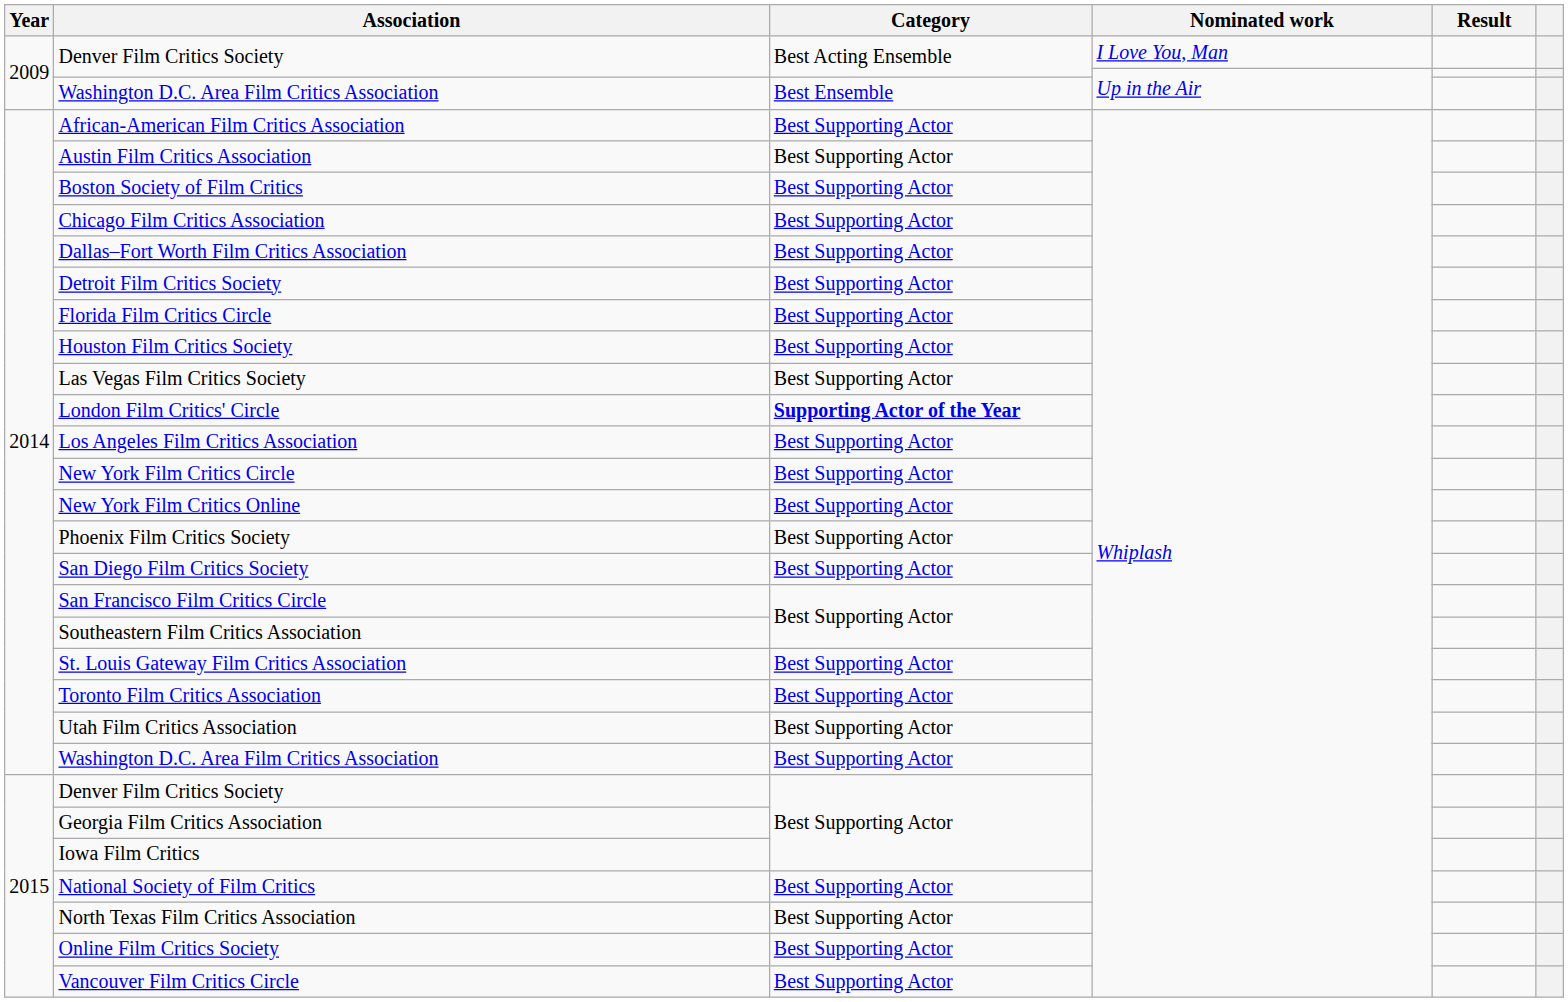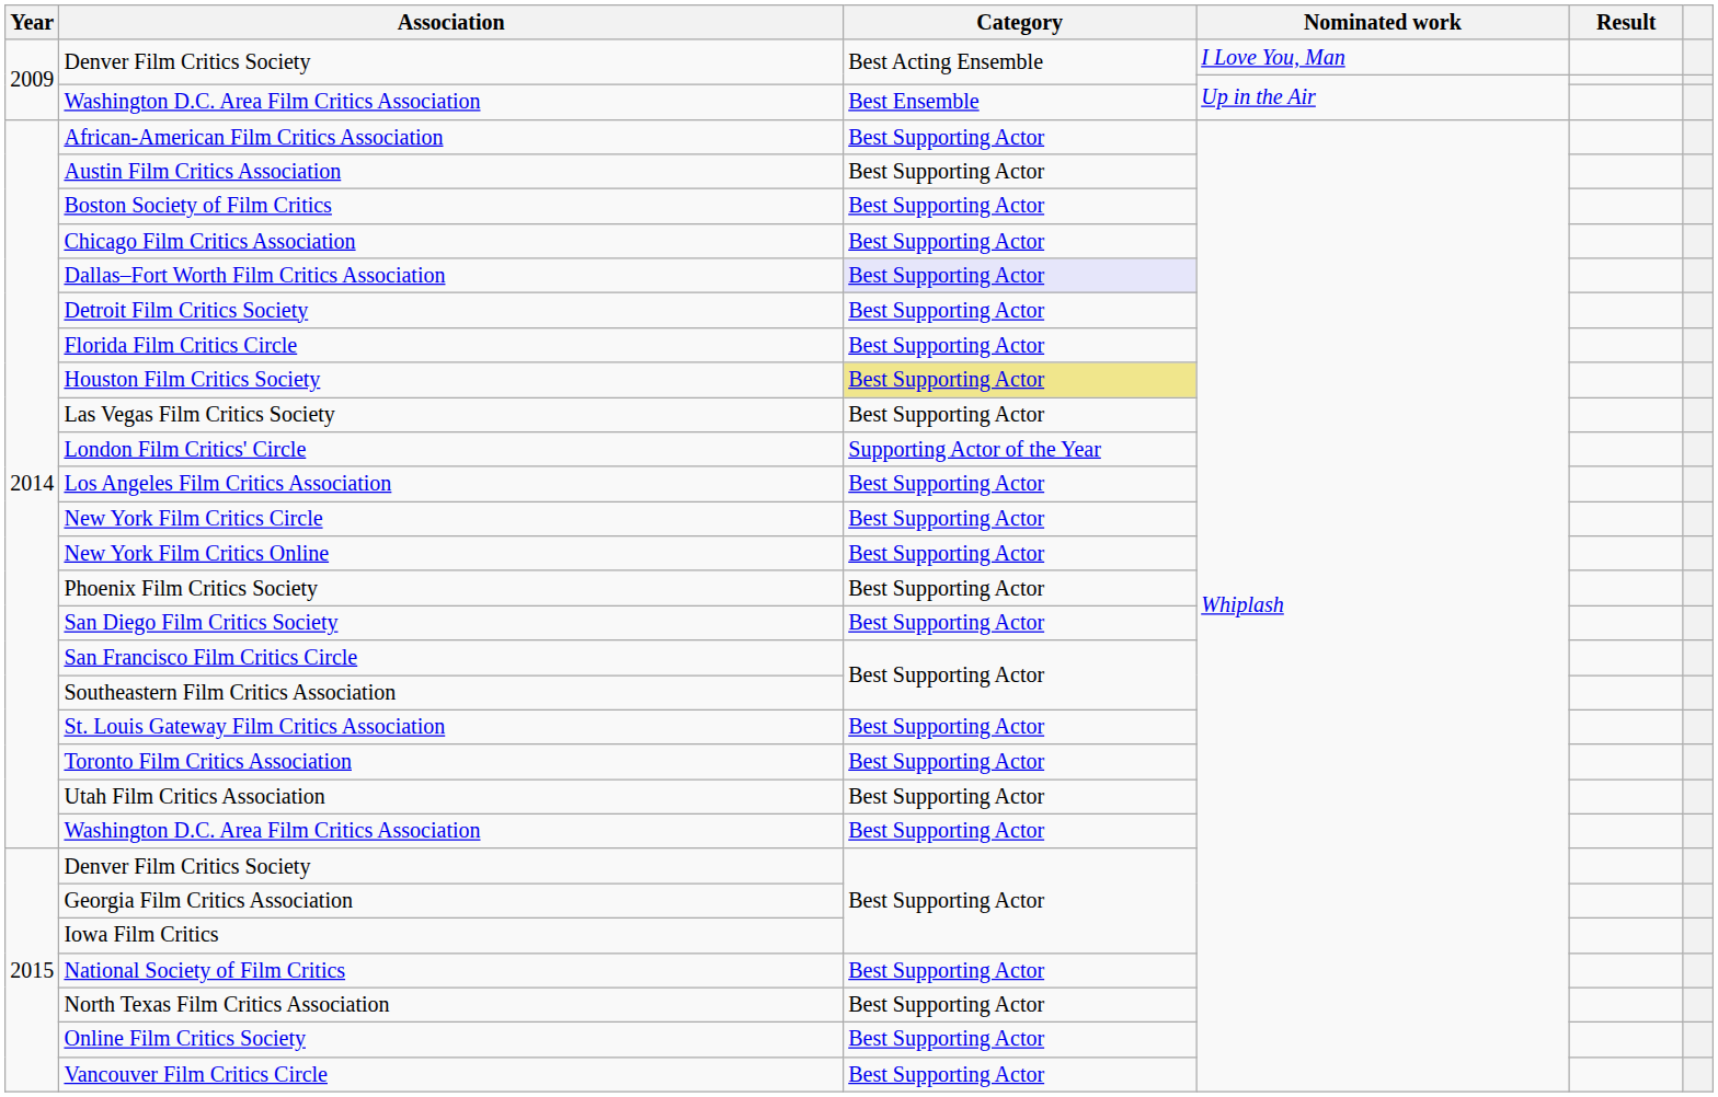Dallas–Fort Worth Film Critics Association | Category: no background -> lavender background
Houston Film Critics Society | Category: no background -> khaki background
London Film Critics' Circle | Category: bold -> normal
